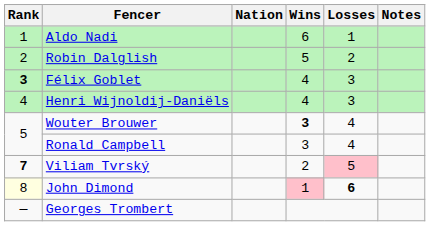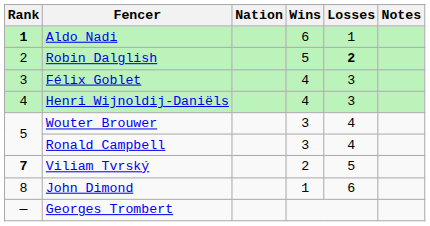Aldo Nadi | Rank: normal -> bold
Robin Dalglish | Losses: normal -> bold
Félix Goblet | Rank: bold -> normal
Wouter Brouwer | Wins: bold -> normal
Viliam Tvrský | Losses: pink background -> no background
John Dimond | Rank: lightyellow background -> no background
John Dimond | Wins: pink background -> no background
John Dimond | Losses: bold -> normal
